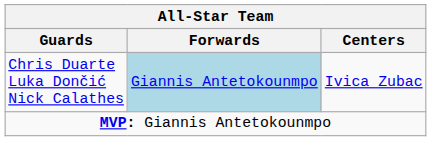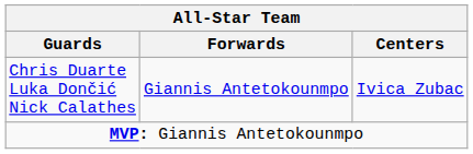Chris Duarte Luka Dončić Nick Calathes | Forwards: lightblue background -> no background
